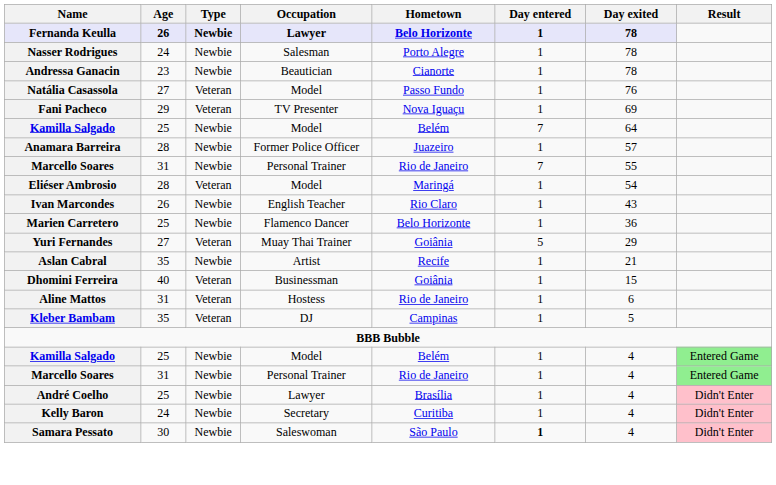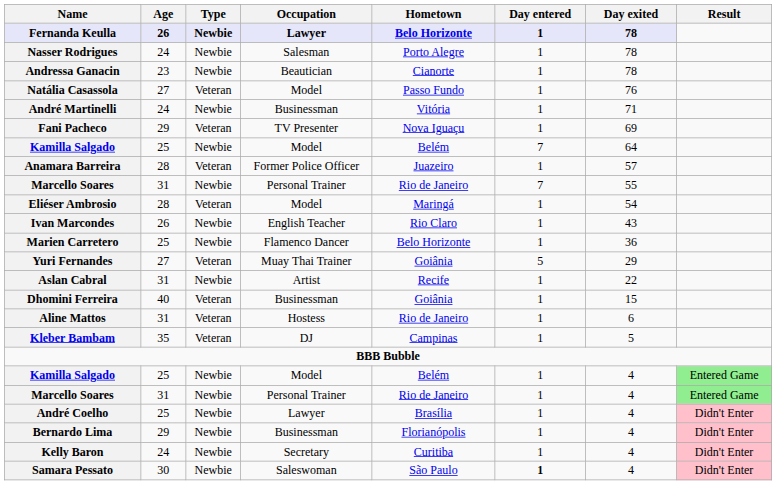+ row: André Martinelli | 24 | Newbie | Businessman | Vitória | 1 | 71
Anamara Barreira | Type: Newbie -> Veteran
Aslan Cabral | Age: 35 -> 31
Aslan Cabral | Day exited: 21 -> 22
+ row: Bernardo Lima | 29 | Newbie | Businessman | Florianópolis | 1 | 4 | Didn't Enter
